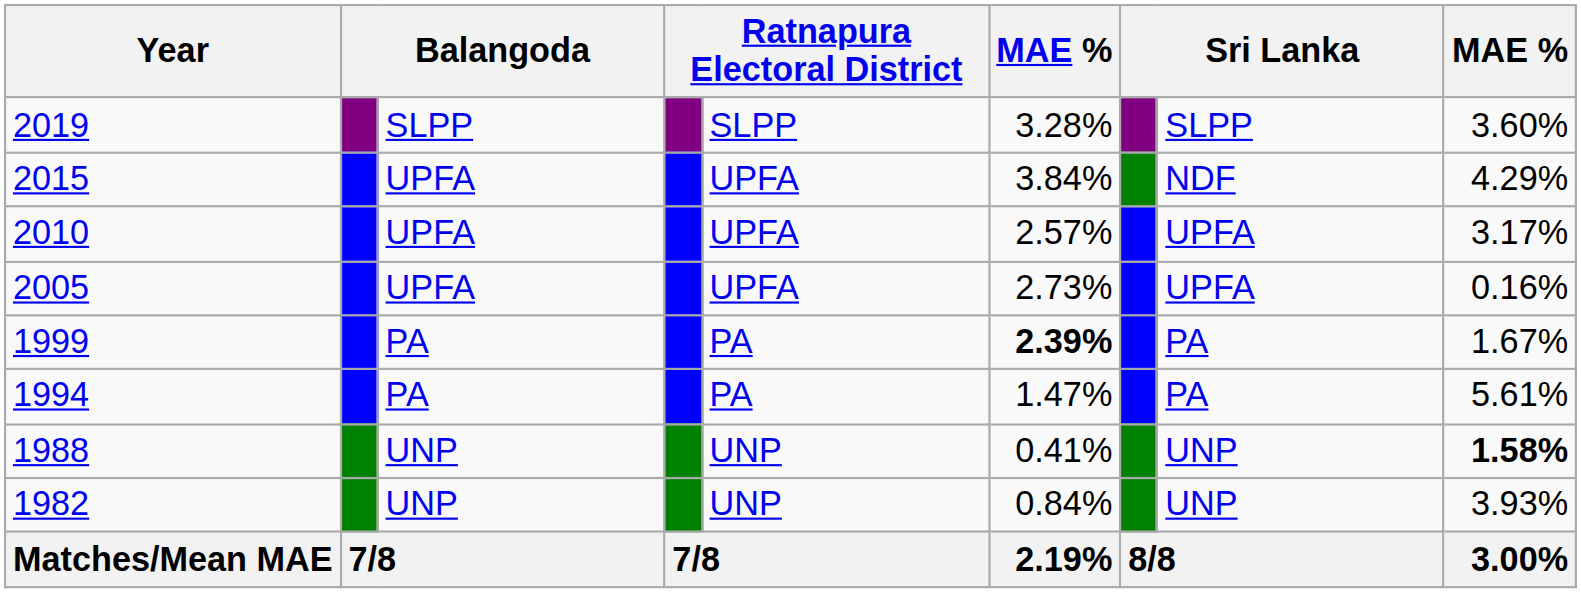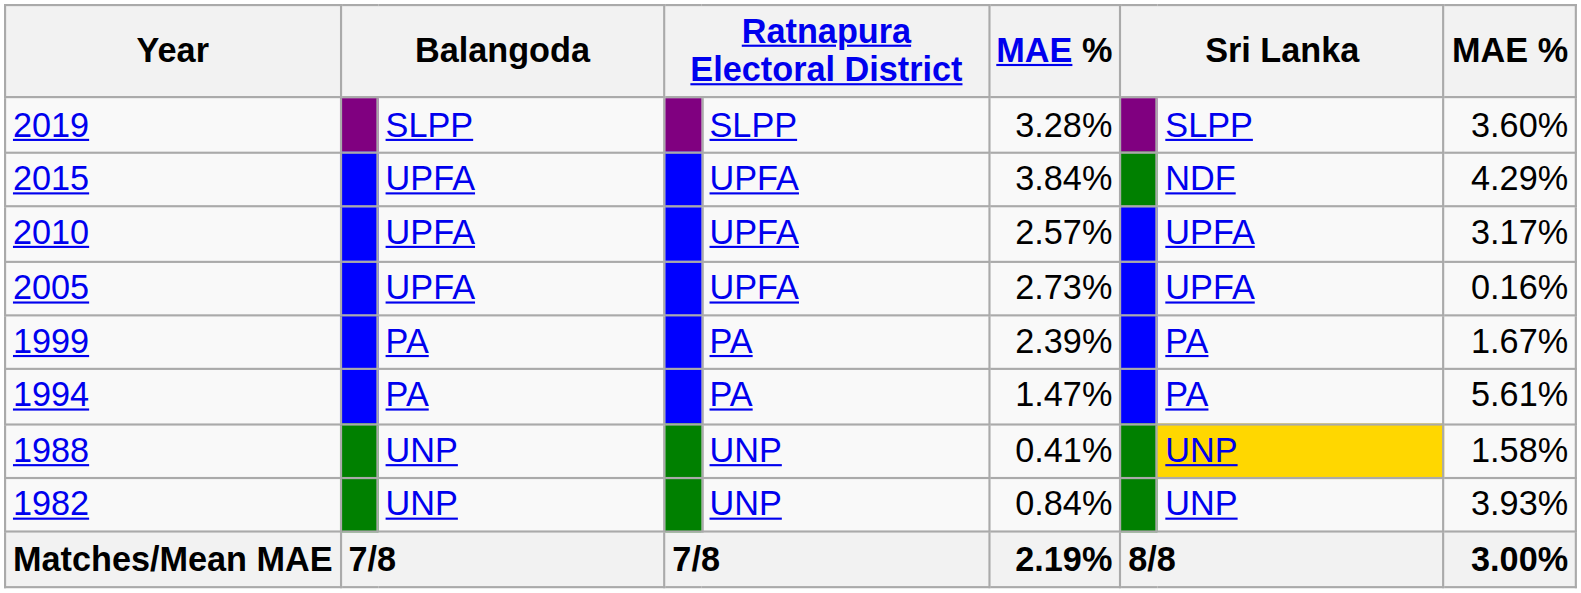1999 | column 6: bold -> normal
1988 | column 8: no background -> gold background
1988 | column 9: bold -> normal
